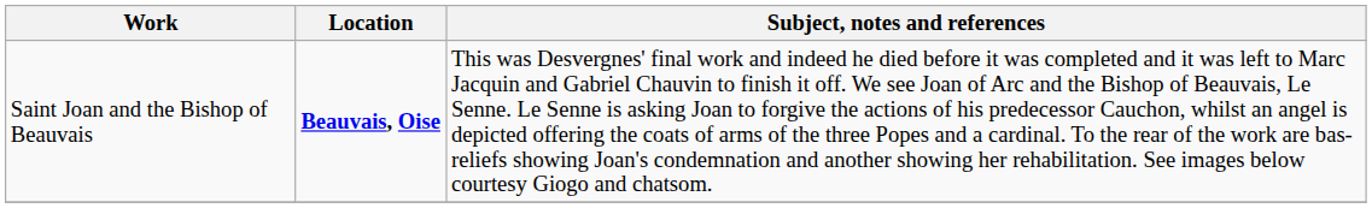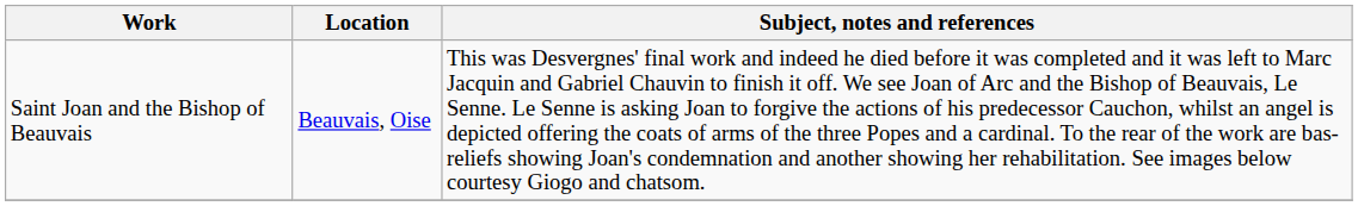Saint Joan and the Bishop of Beauvais | Location: bold -> normal
